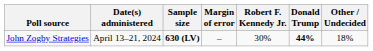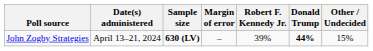John Zogby Strategies | Robert F. Kennedy Jr.: 30% -> 39%
John Zogby Strategies | Other / Undecided: 18% -> 15%
